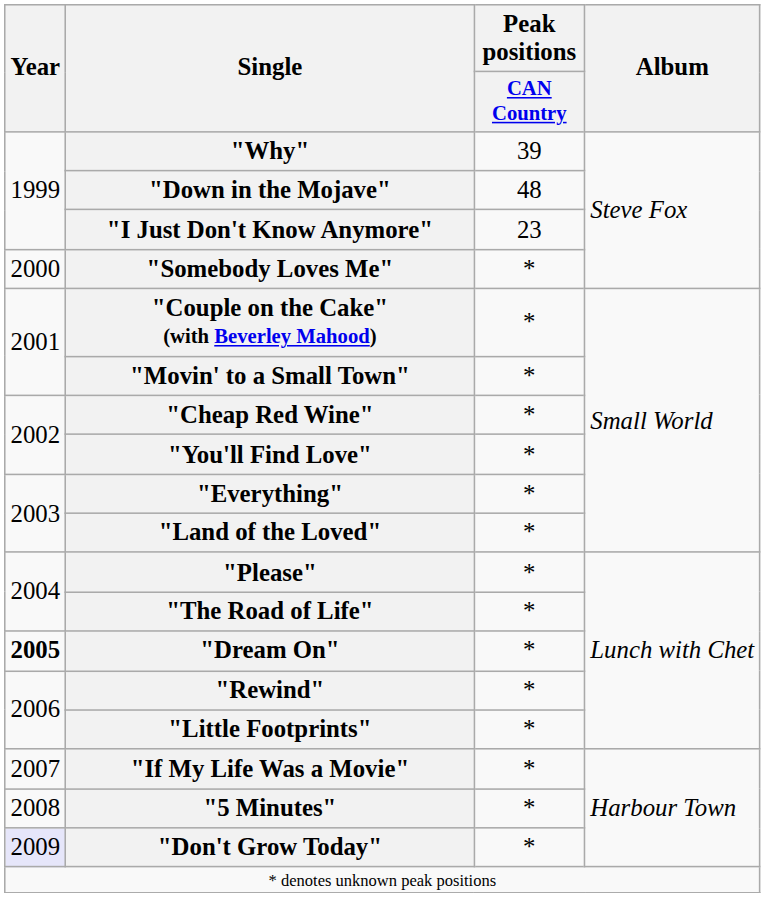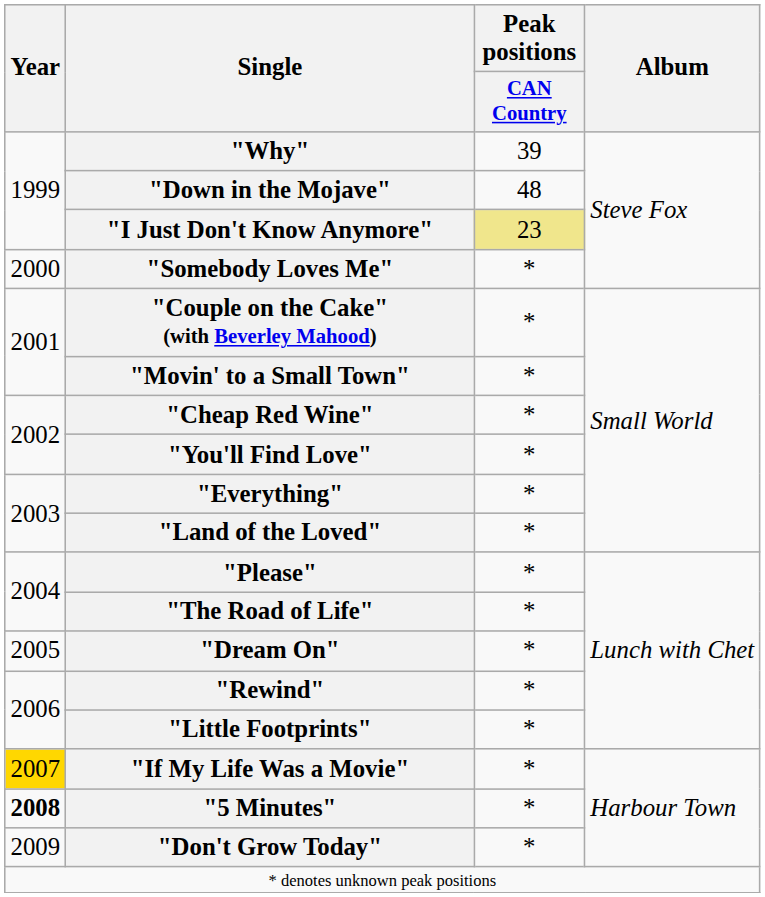"I Just Don't Know Anymore" | Peak positions / CAN Country: no background -> khaki background
"Dream On" | Year: bold -> normal
"If My Life Was a Movie" | Year: no background -> gold background
"5 Minutes" | Year: normal -> bold
"Don't Grow Today" | Year: lavender background -> no background
